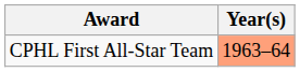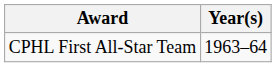row 2 | Year(s): lightsalmon background -> no background
